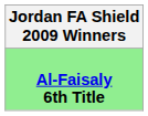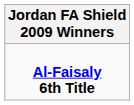row 2 | column 1: lightgreen background -> no background
